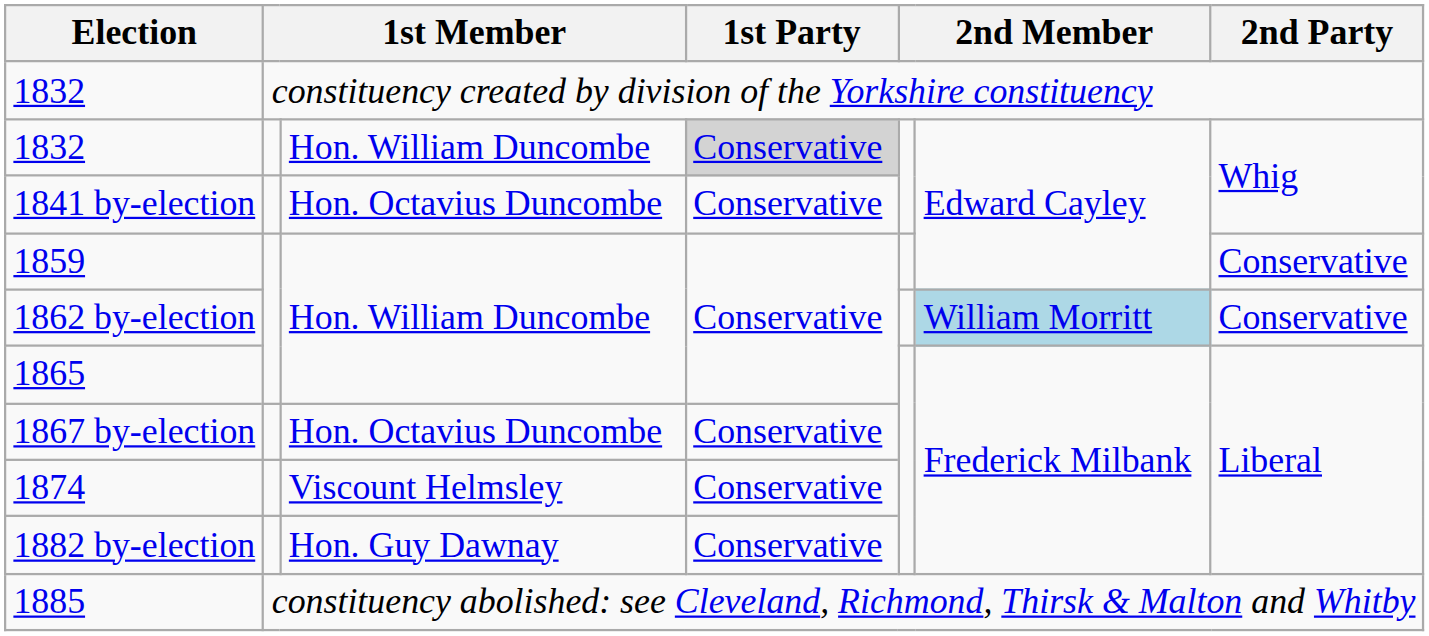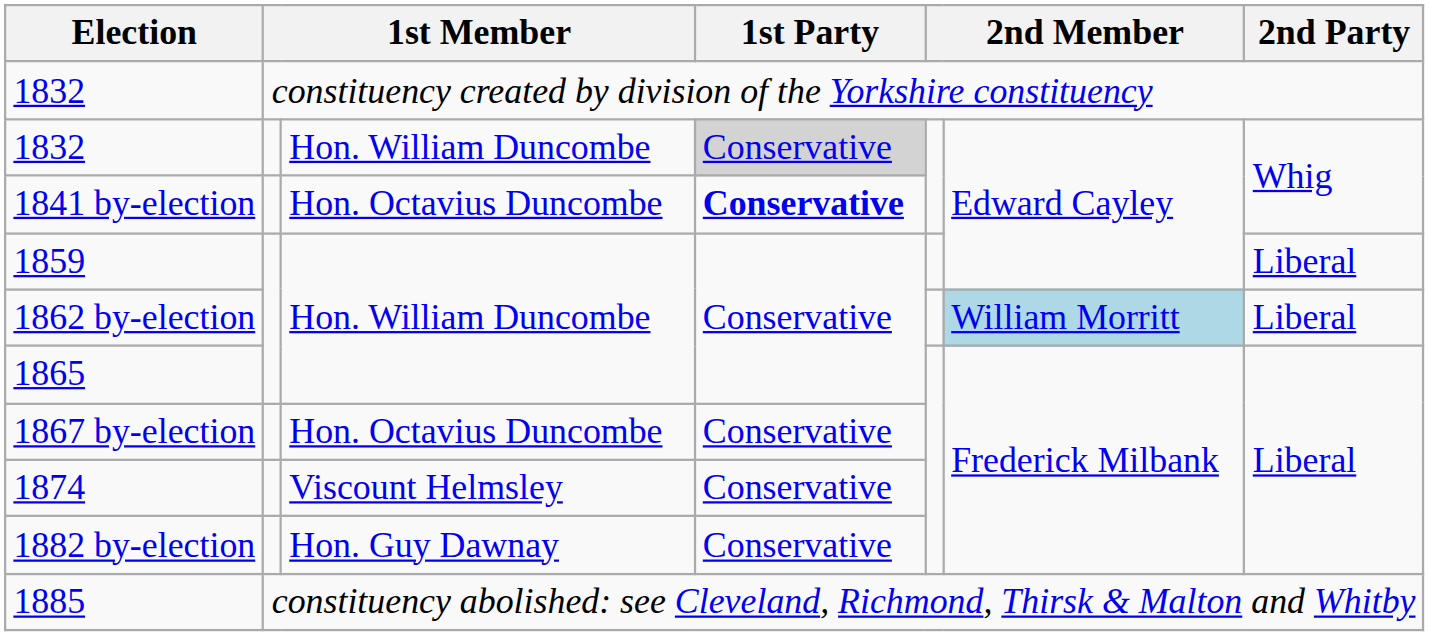1841 by-election | 1st Party: normal -> bold
1859 | 2nd Party: Conservative -> Liberal
1862 by-election | 2nd Party: Conservative -> Liberal
